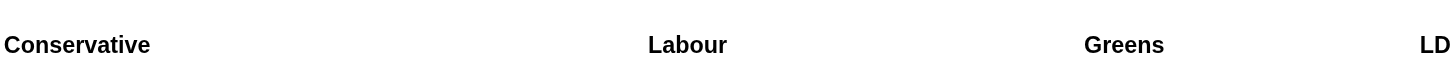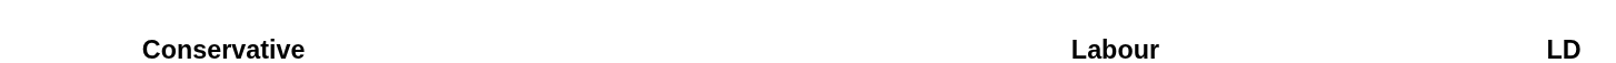- column: 5 | Greens
